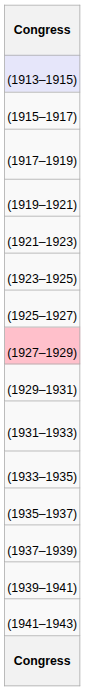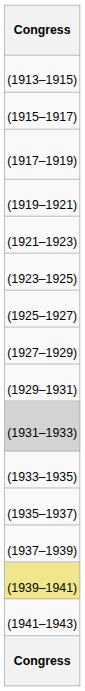row 2 | column 1: lavender background -> no background
row 9 | column 1: pink background -> no background
row 11 | column 1: no background -> lightgrey background
row 15 | column 1: no background -> khaki background
